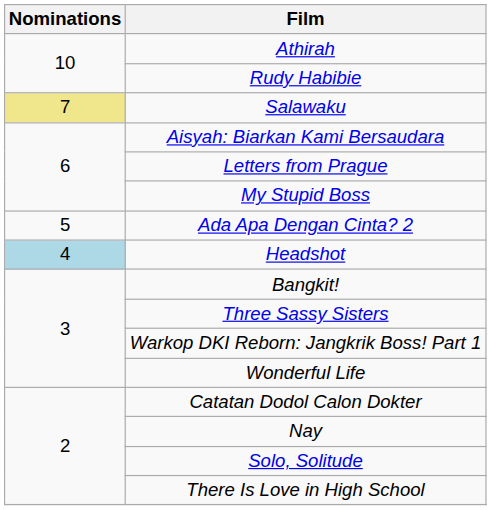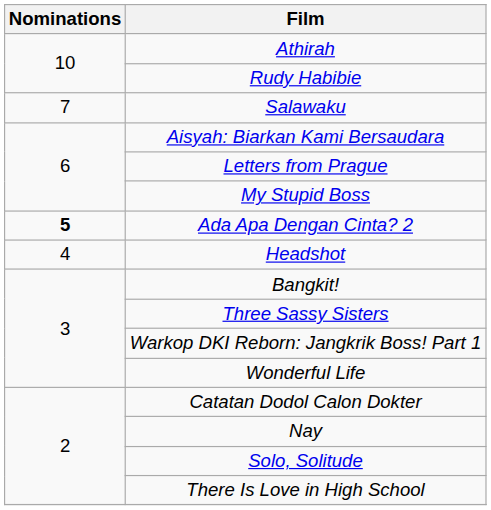Salawaku | Nominations: khaki background -> no background
Ada Apa Dengan Cinta? 2 | Nominations: normal -> bold
Headshot | Nominations: lightblue background -> no background
